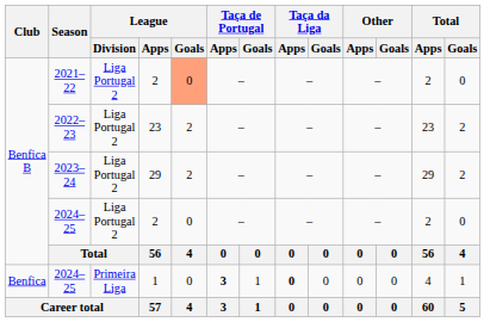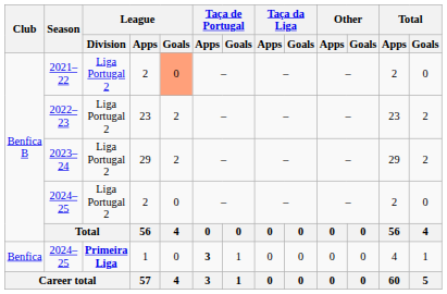2024–25 / 1 | League / Division: normal -> bold
2024–25 / 1 | Taça da Liga / Apps: bold -> normal
